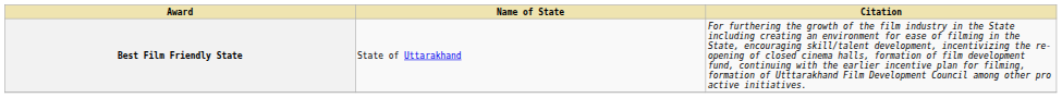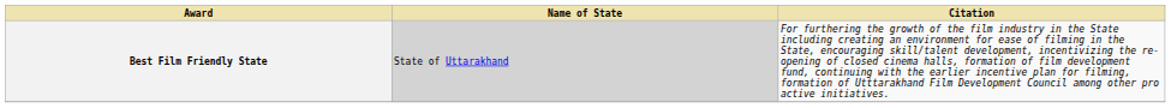Best Film Friendly State | Name of State: no background -> lightgrey background
